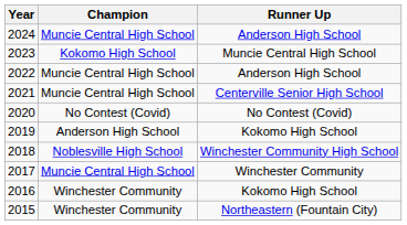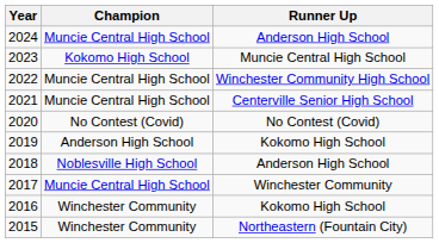2022 | Runner Up: Anderson High School -> Winchester Community High School
2018 | Runner Up: Winchester Community High School -> Anderson High School
